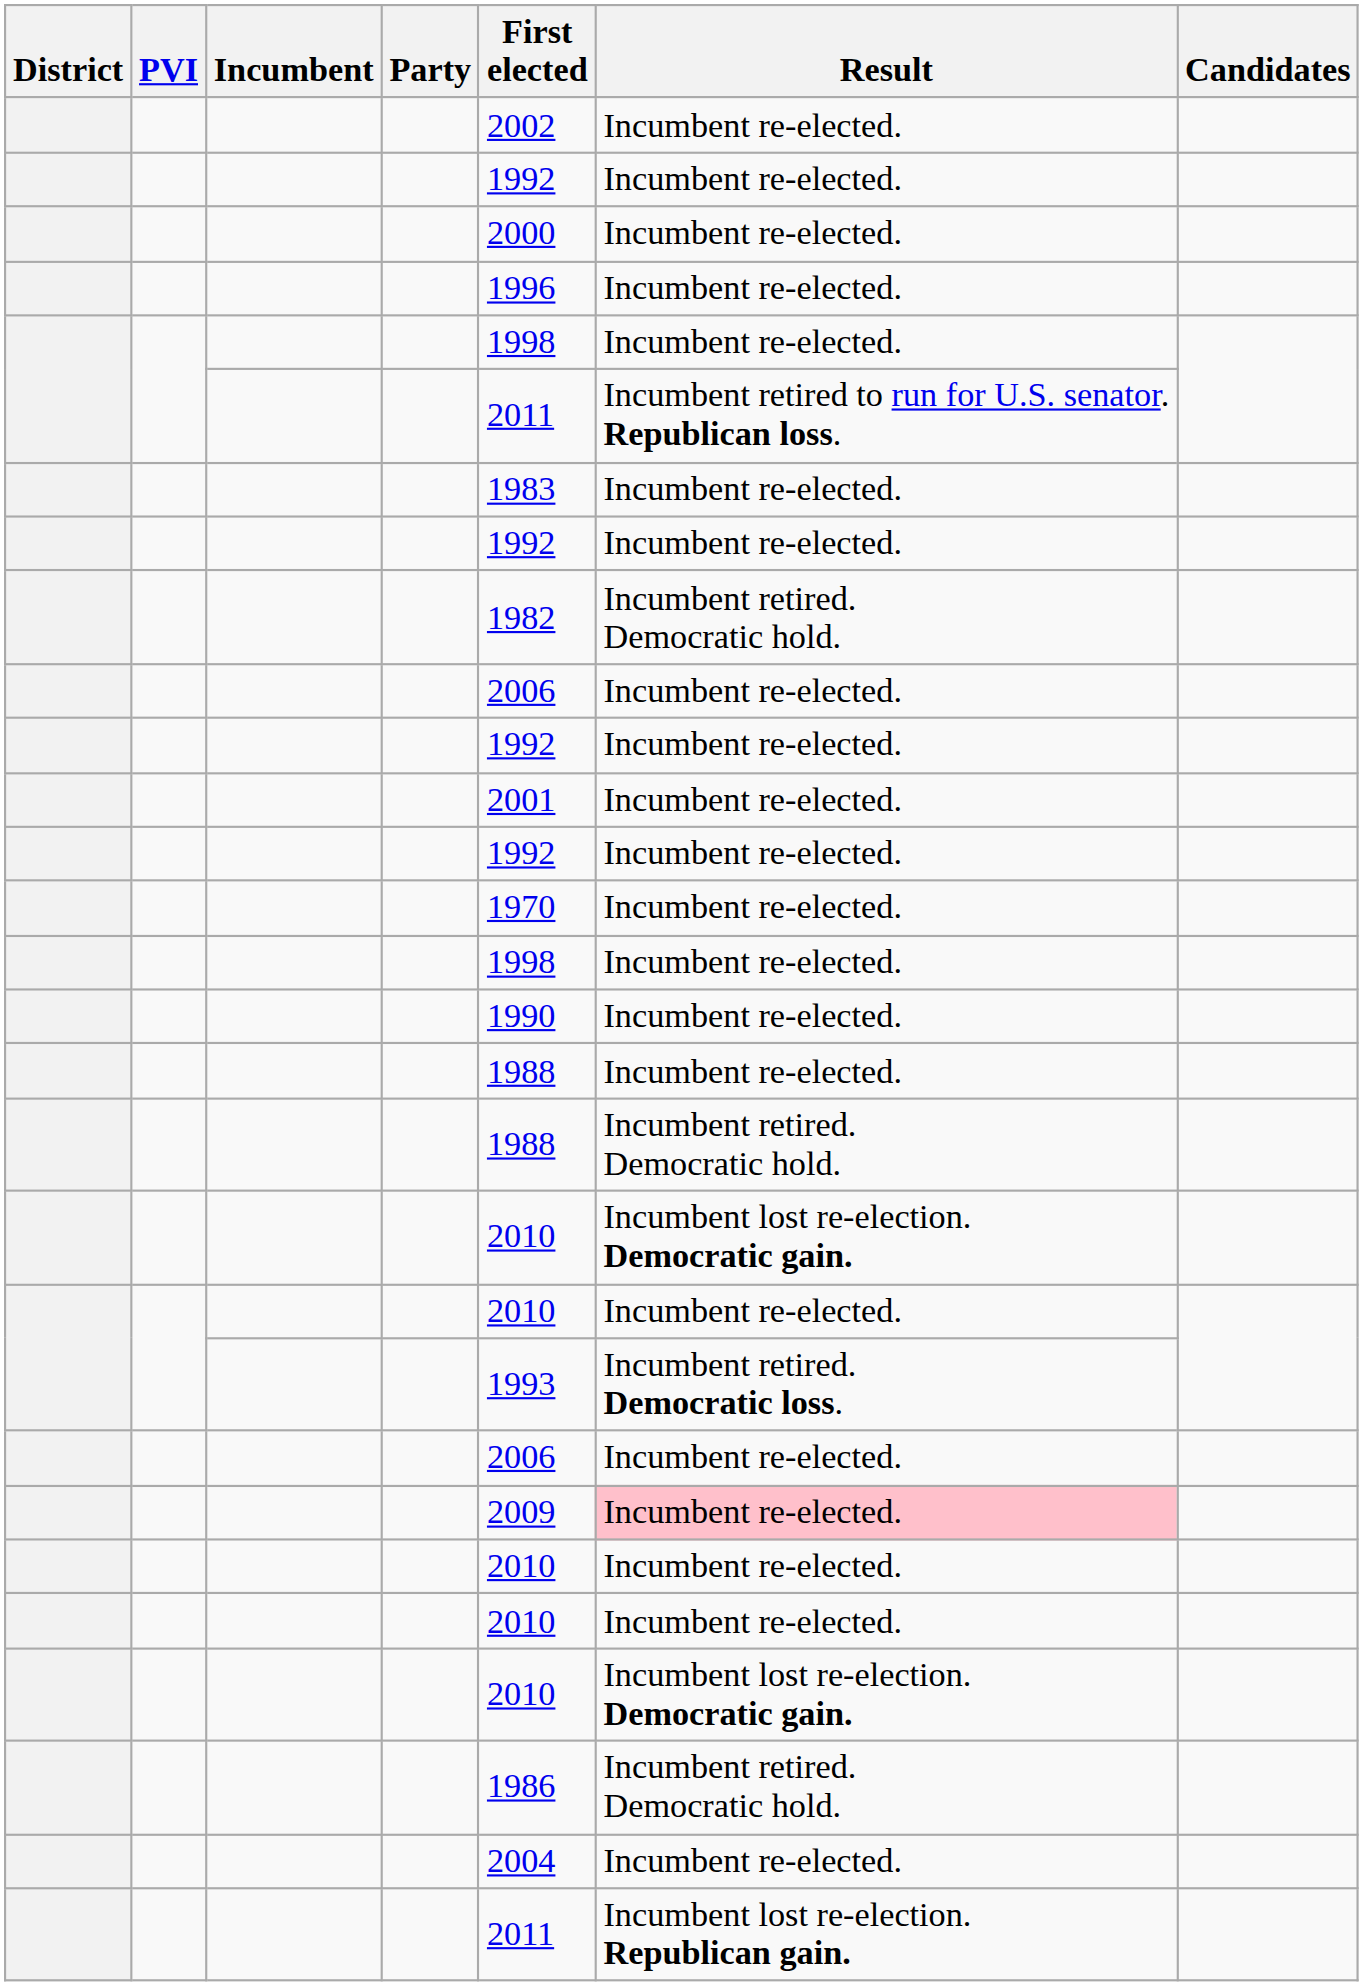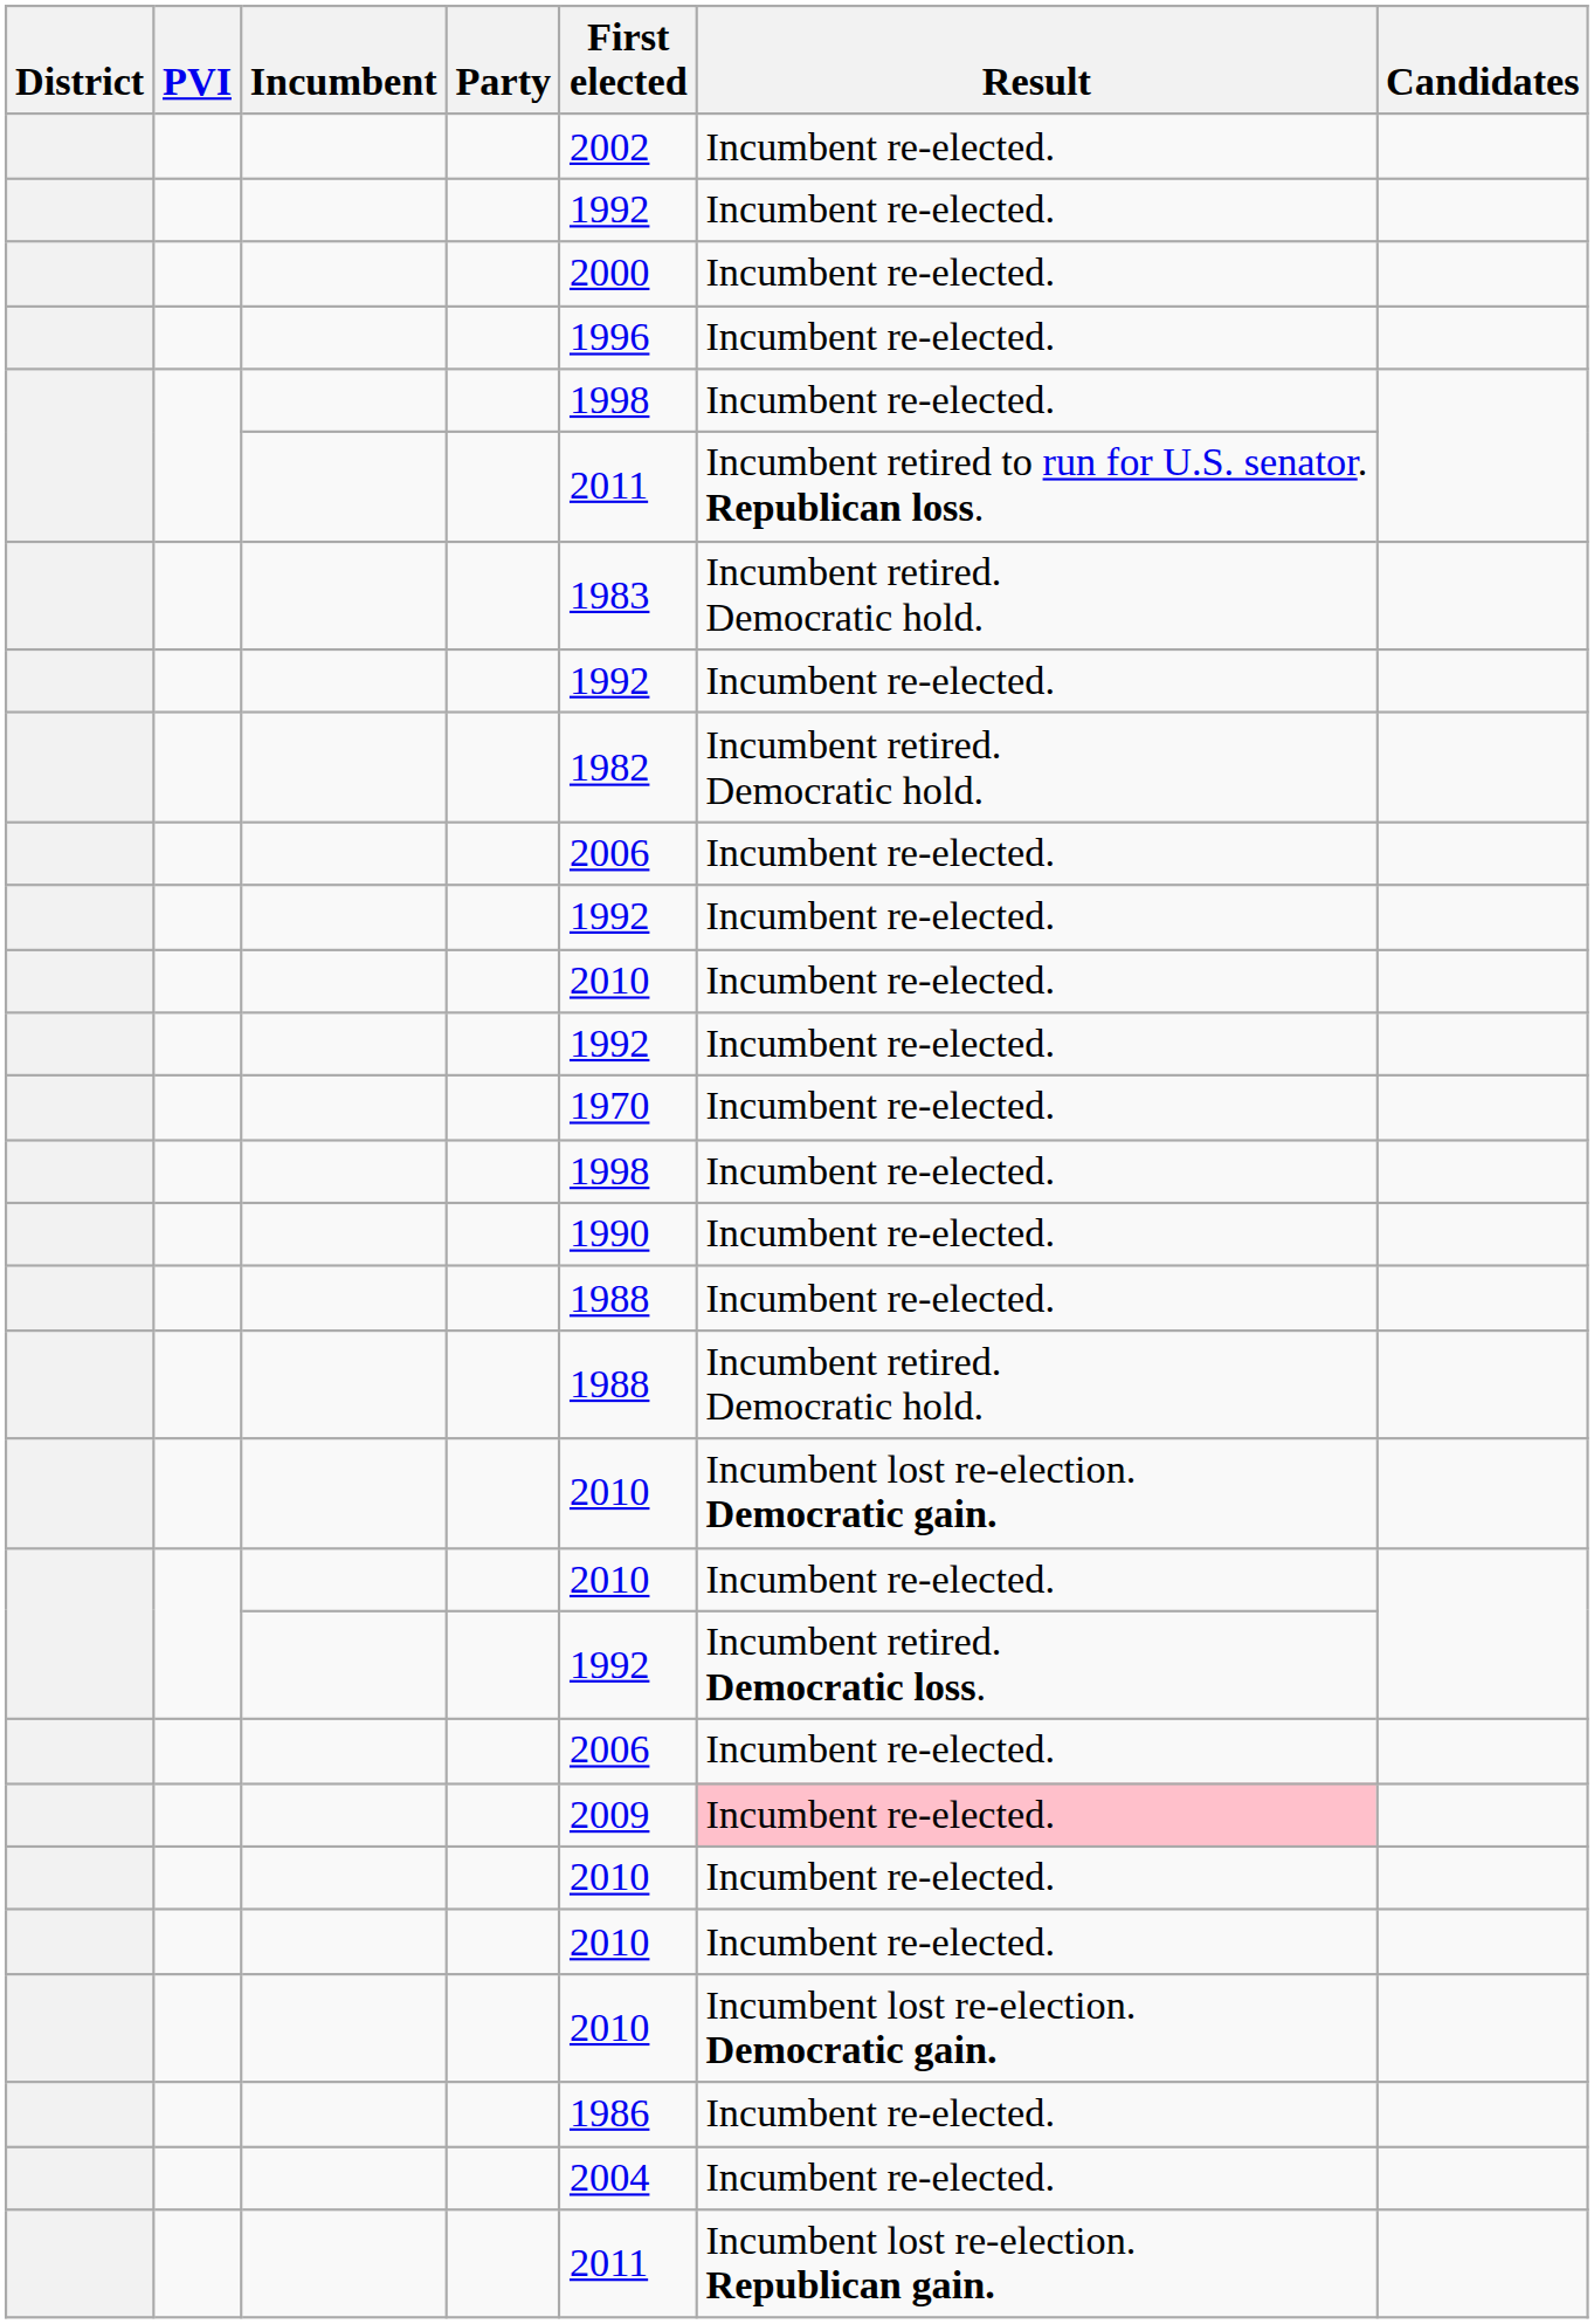row 8 | Result: Incumbent re-elected. -> Incumbent retired. Democratic hold.
row 13 | First elected: 2001 -> 2010
row 22 | First elected: 1993 -> 1992
row 28 | Result: Incumbent retired. Democratic hold. -> Incumbent re-elected.
